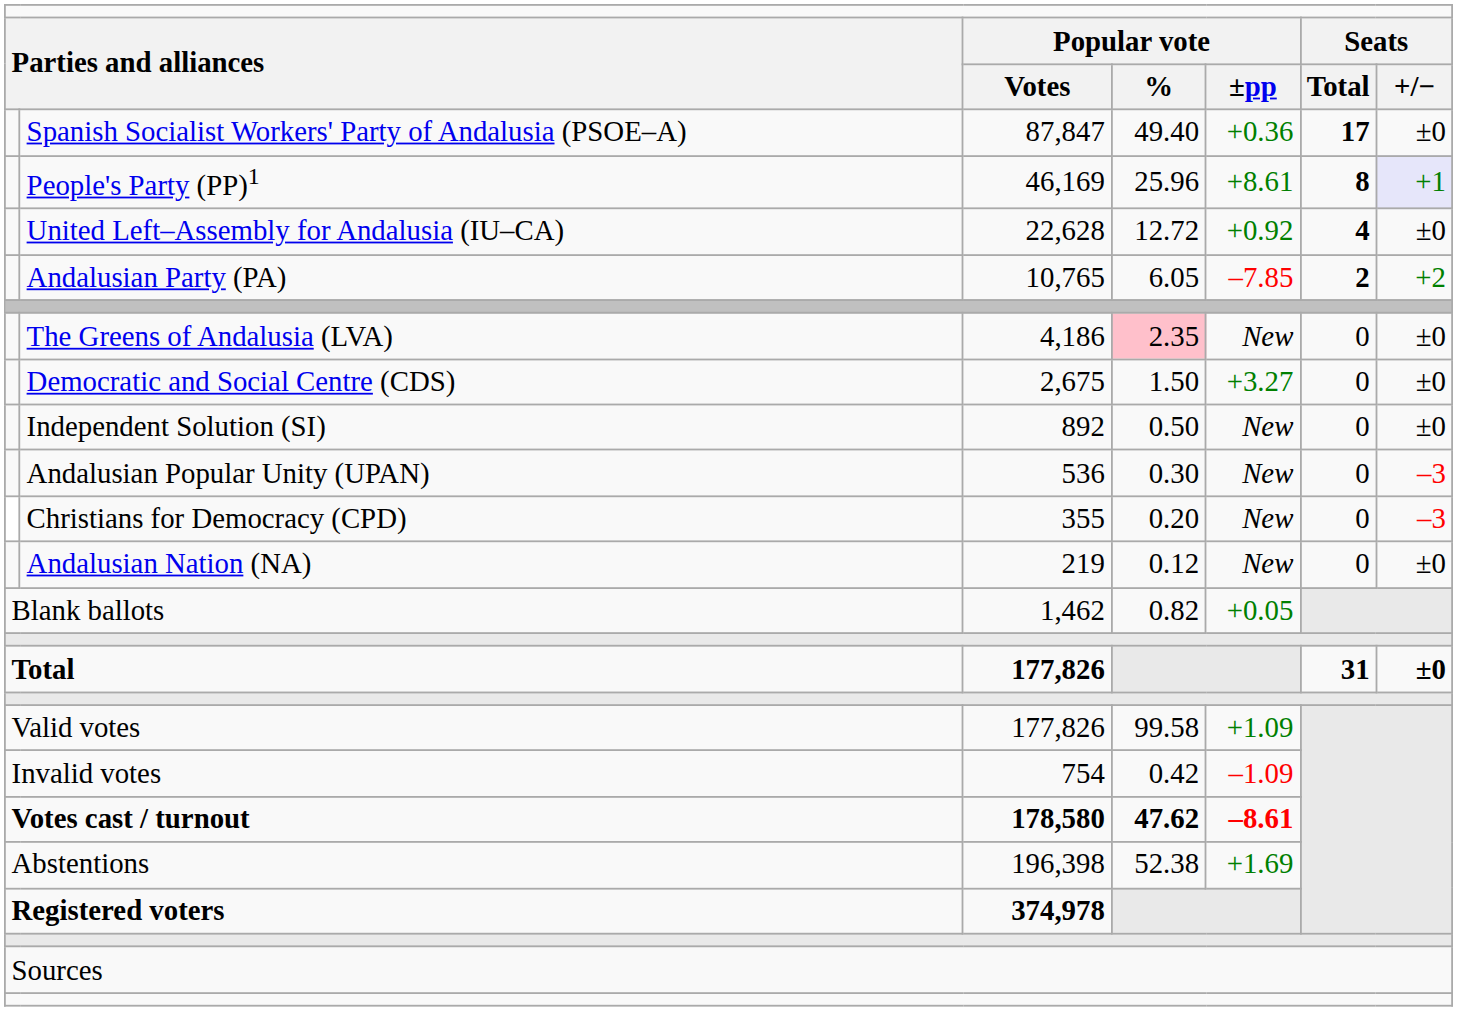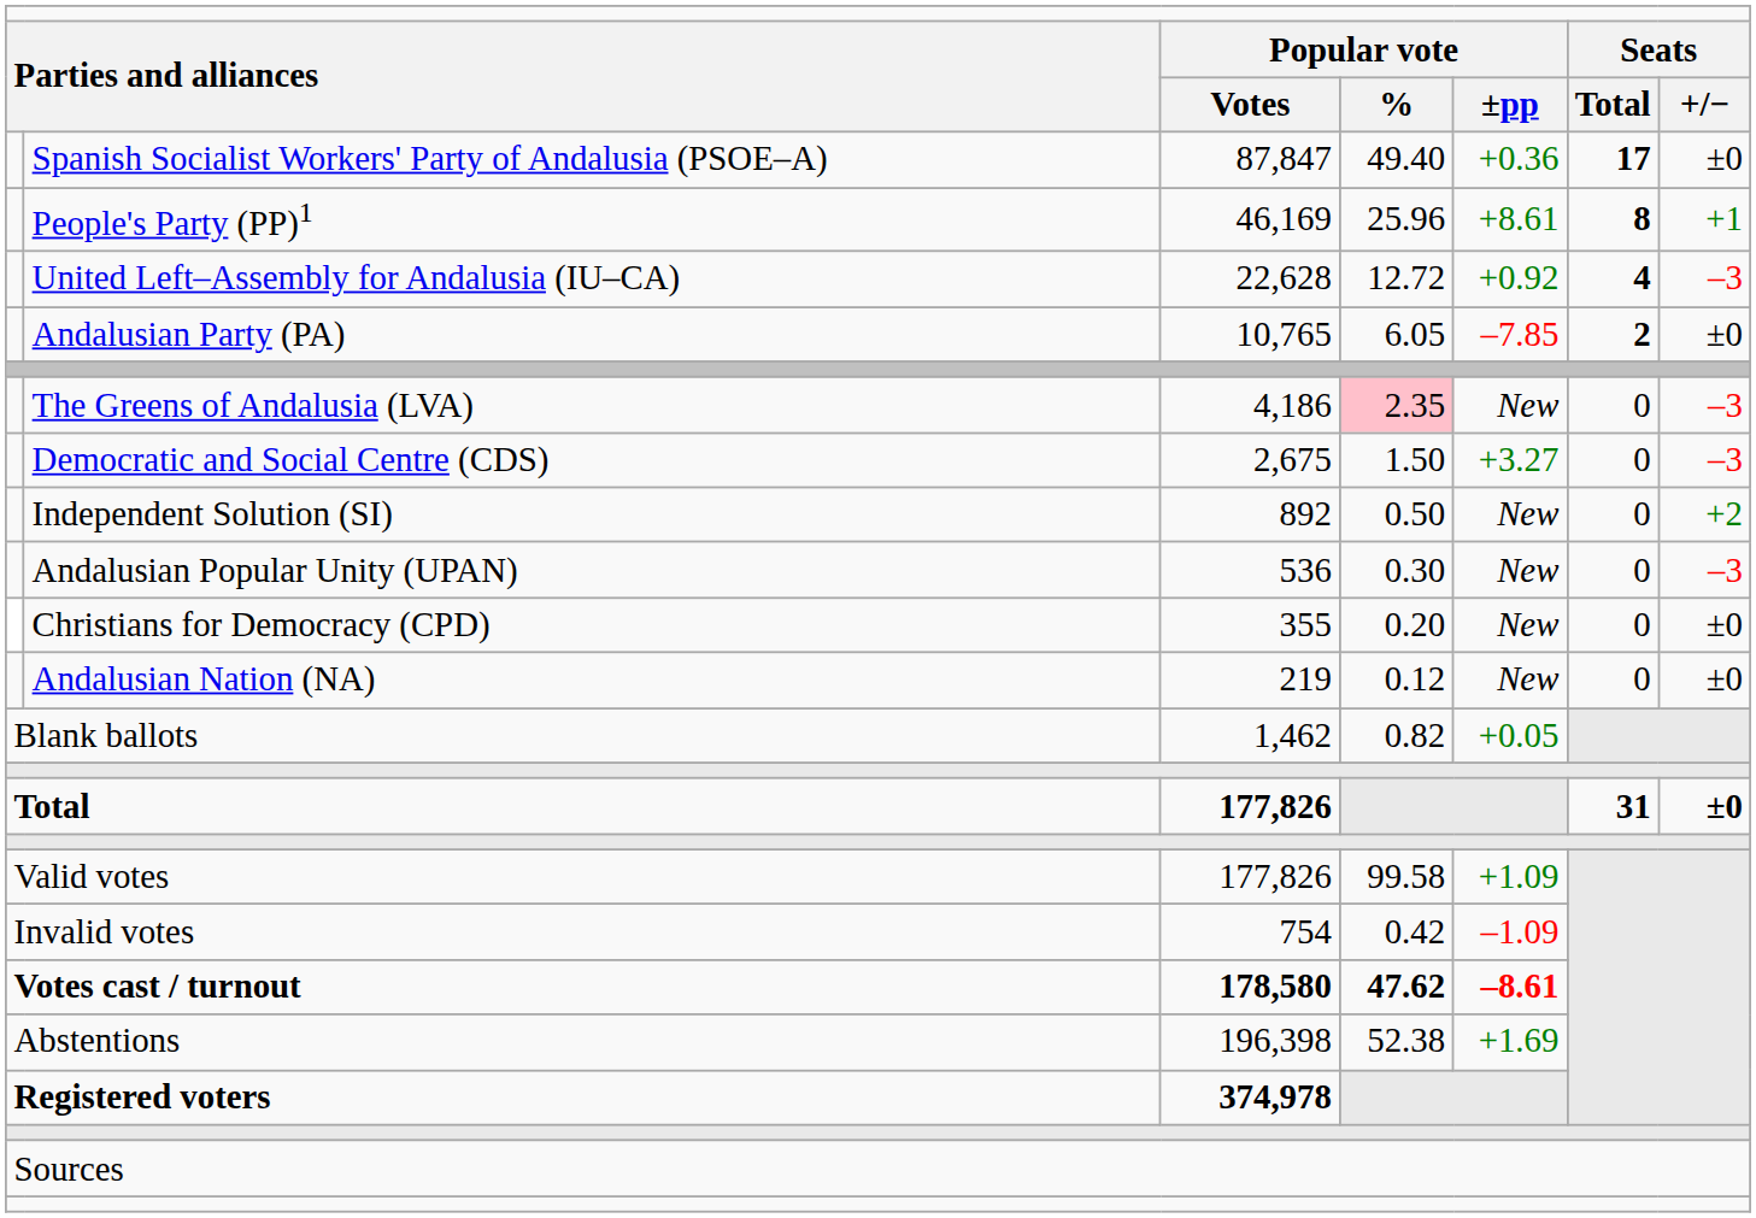People's Party (PP)1 | column 7: lavender background -> no background
United Left–Assembly for Andalusia (IU–CA) | column 7: ±0 -> –3
Andalusian Party (PA) | column 7: +2 -> ±0
The Greens of Andalusia (LVA) | column 7: ±0 -> –3
Democratic and Social Centre (CDS) | column 7: ±0 -> –3
Independent Solution (SI) | column 7: ±0 -> +2
Christians for Democracy (CPD) | column 7: –3 -> ±0
